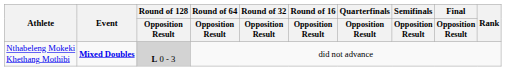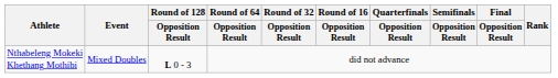Nthabeleng Mokeki Khethang Mothibi | Event: bold -> normal
Nthabeleng Mokeki Khethang Mothibi | Round of 128 / Opposition Result: lightgrey background -> no background
